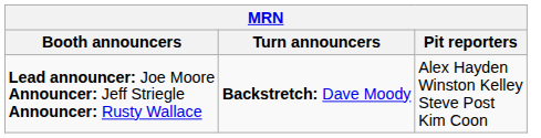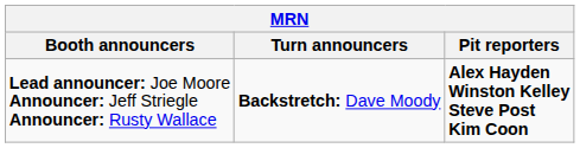row 3 | Pit reporters: normal -> bold
